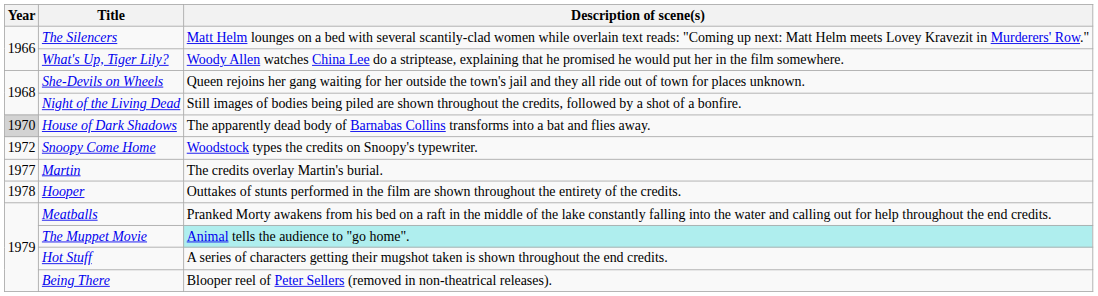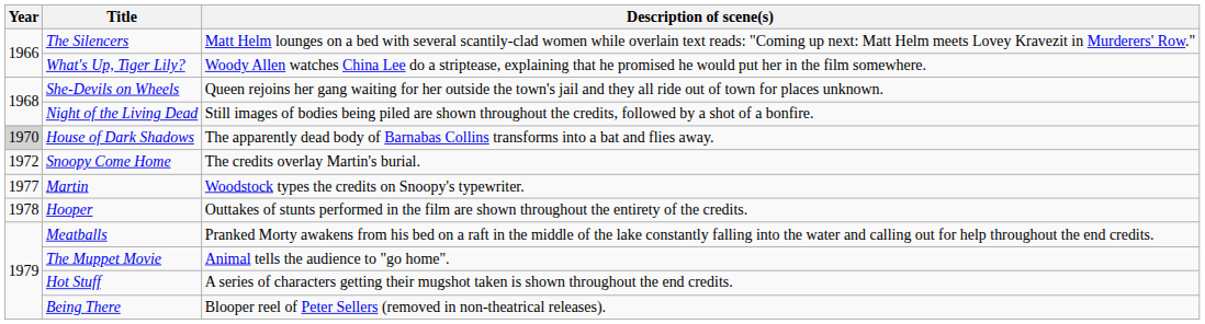Snoopy Come Home | Description of scene(s): Woodstock types the credits on Snoopy's typewriter. -> The credits overlay Martin's burial.
Martin | Description of scene(s): The credits overlay Martin's burial. -> Woodstock types the credits on Snoopy's typewriter.
The Muppet Movie | Description of scene(s): paleturquoise background -> no background
